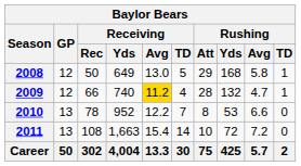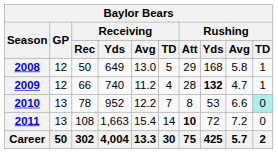2009 | Receiving / Avg: gold background -> no background
2009 | Rushing / Yds: normal -> bold
2010 | Rushing / TD: no background -> paleturquoise background
2011 | Rushing / Att: normal -> bold
